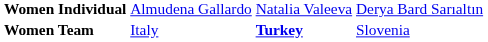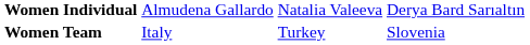Women Team | column 3: bold -> normal
